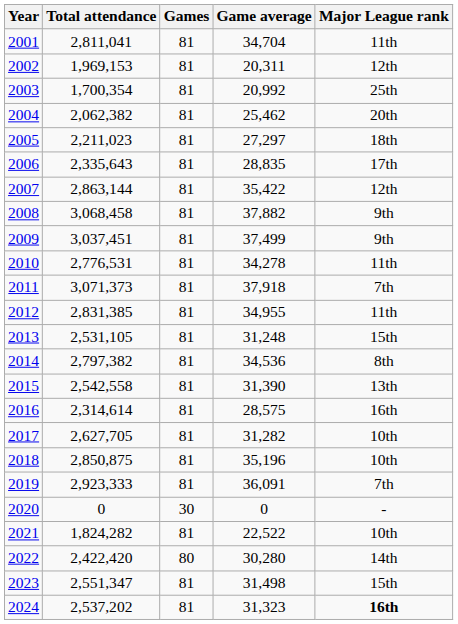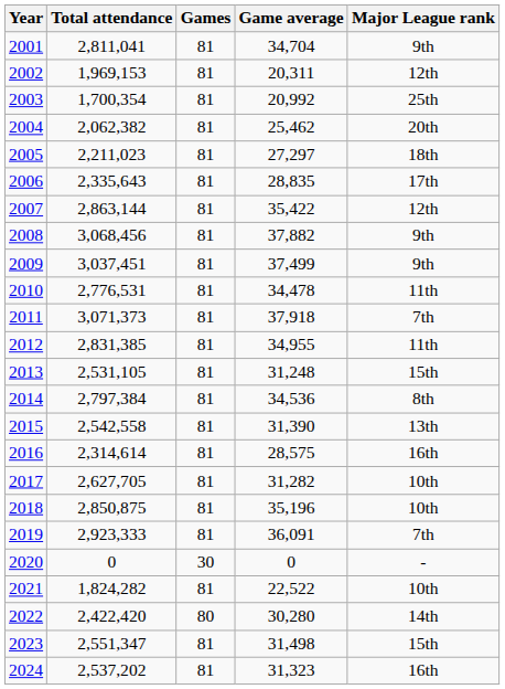2001 | Major League rank: 11th -> 9th
2008 | Total attendance: 3,068,458 -> 3,068,456
2010 | Game average: 34,278 -> 34,478
2014 | Total attendance: 2,797,382 -> 2,797,384
2024 | Major League rank: bold -> normal
